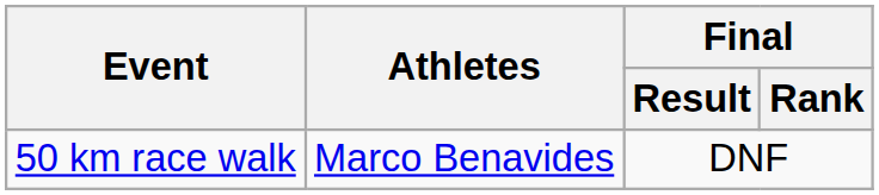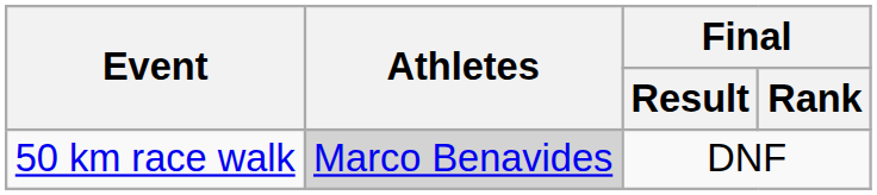50 km race walk | Athletes: no background -> lightgrey background
